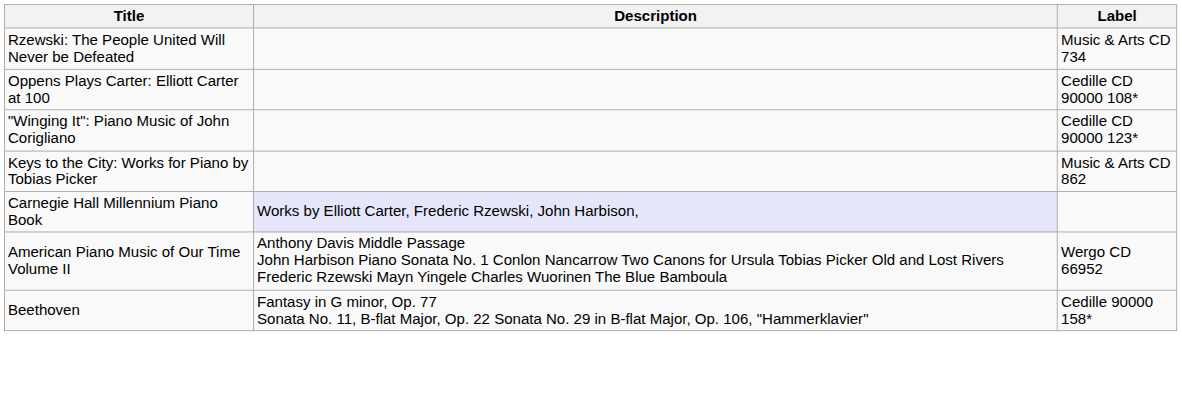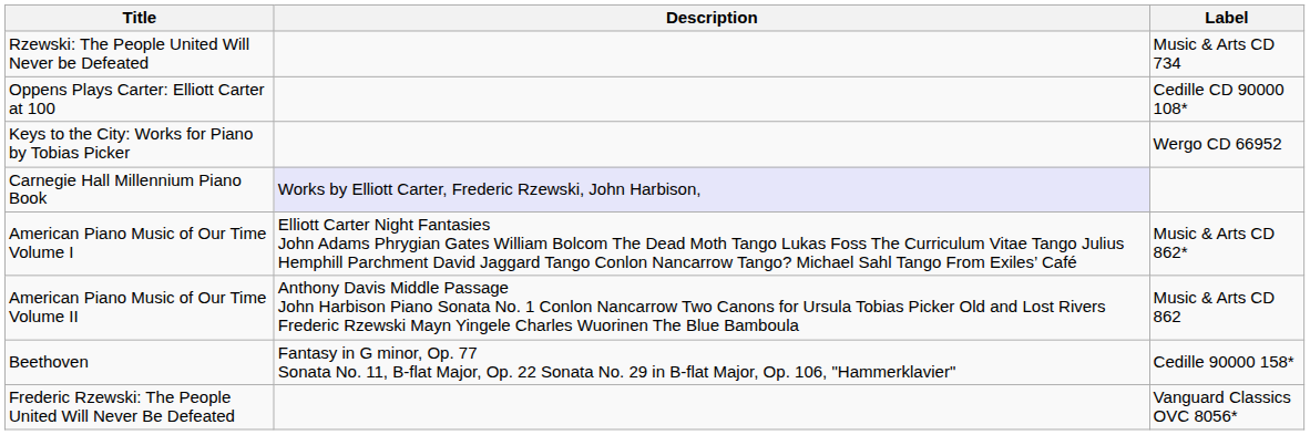- row: "Winging It": Piano Music of John Corigliano | Cedille CD 90000 123*
Keys to the City: Works for Piano by Tobias Picker | Label: Music & Arts CD 862 -> Wergo CD 66952
+ row: American Piano Music of Our Time Volume I | Elliott Carter Night Fantasies John Adams Phrygian Gates William Bolcom The Dead Moth Tango Lukas Foss The Curriculum Vitae Tango Julius Hemphill Parchment David Jaggard Tango Conlon Nancarrow Tango? Michael Sahl Tango From Exiles’ Café | Music & Arts CD 862*
American Piano Music of Our Time Volume II | Label: Wergo CD 66952 -> Music & Arts CD 862
+ row: Frederic Rzewski: The People United Will Never Be Defeated | Vanguard Classics OVC 8056*
